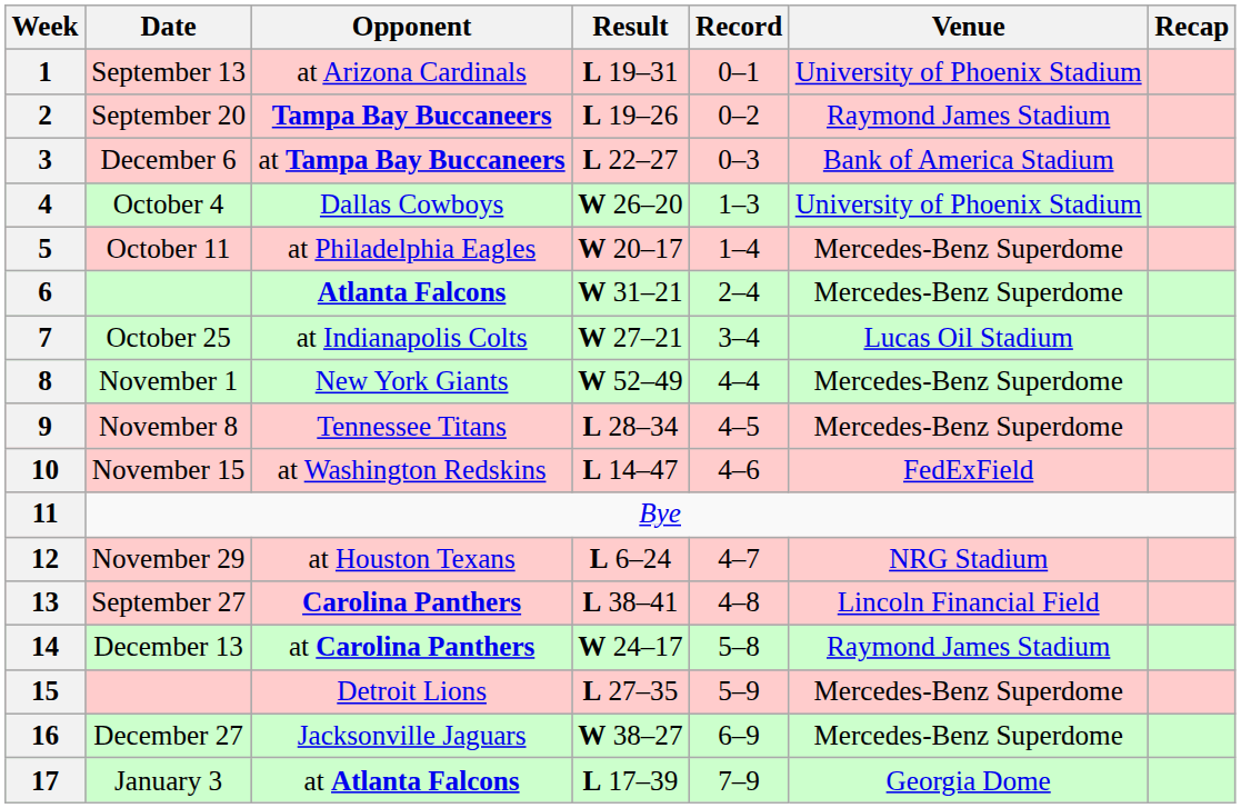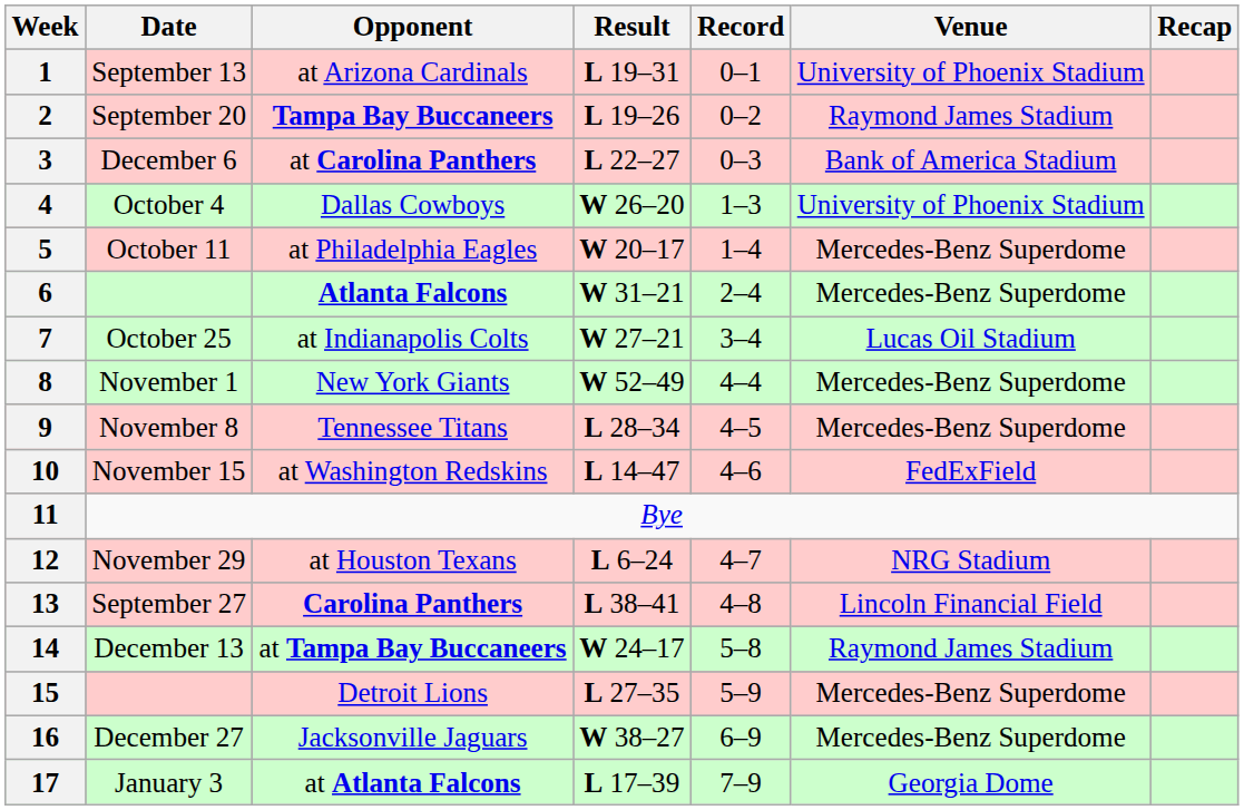3 | Opponent: at Tampa Bay Buccaneers -> at Carolina Panthers
14 | Opponent: at Carolina Panthers -> at Tampa Bay Buccaneers
